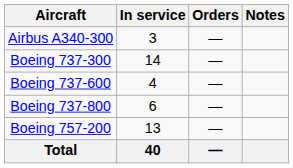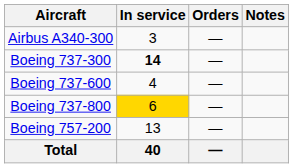Boeing 737-300 | In service: normal -> bold
Boeing 737-800 | In service: no background -> gold background
